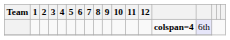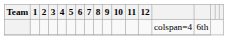row 2 | column 14: bold -> normal
row 2 | column 15: lavender background -> no background
